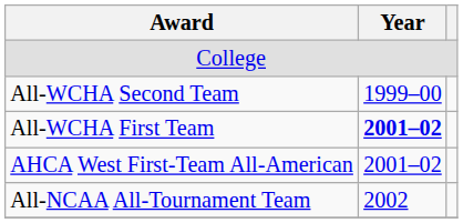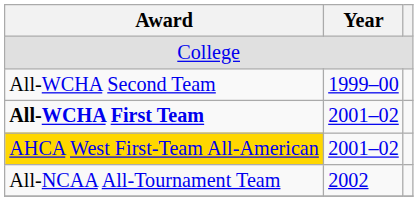All-WCHA First Team | Award: normal -> bold
All-WCHA First Team | Year: bold -> normal
AHCA West First-Team All-American | Award: no background -> gold background
